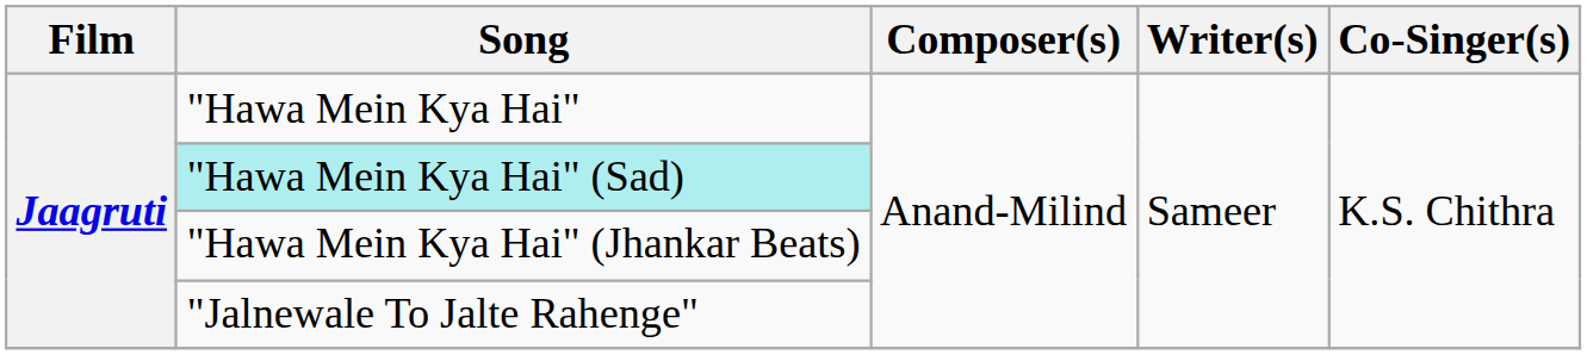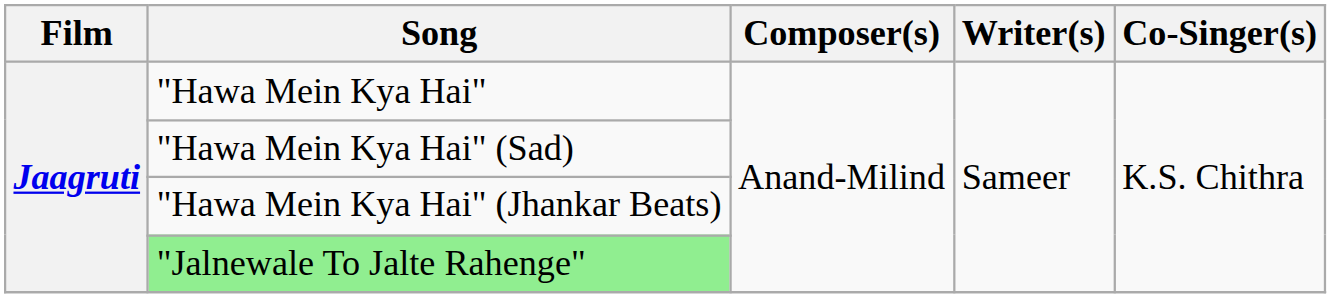"Hawa Mein Kya Hai" (Sad) | Song: paleturquoise background -> no background
"Jalnewale To Jalte Rahenge" | Song: no background -> lightgreen background
